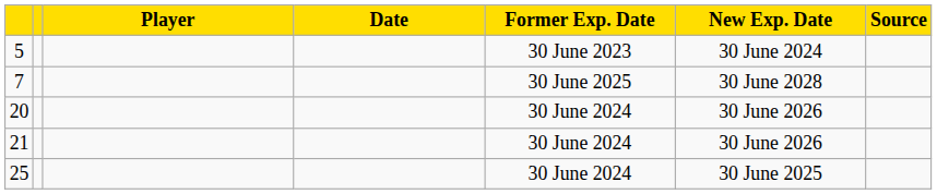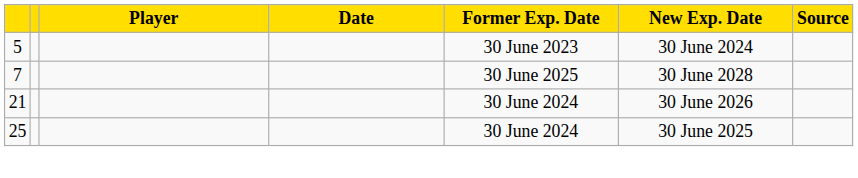- row: 20 | 30 June 2024 | 30 June 2026
